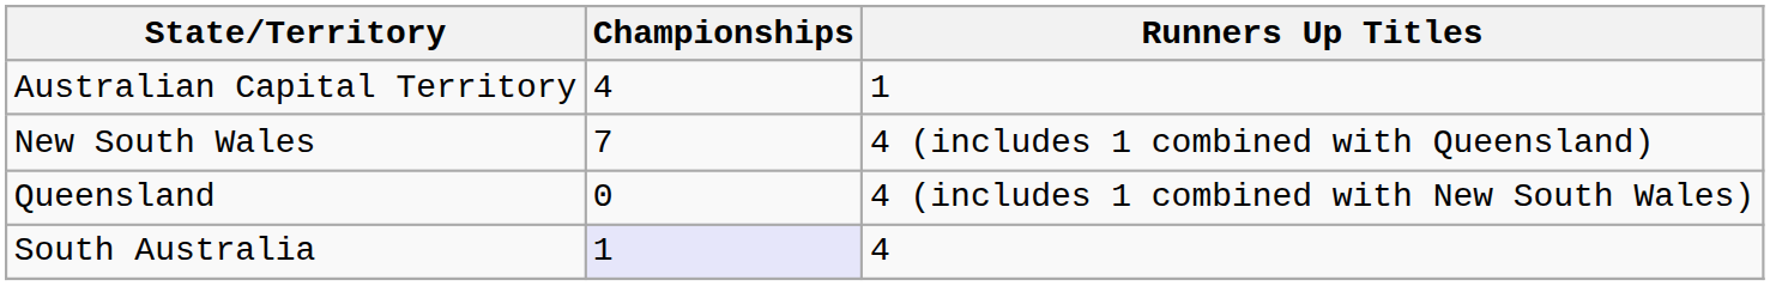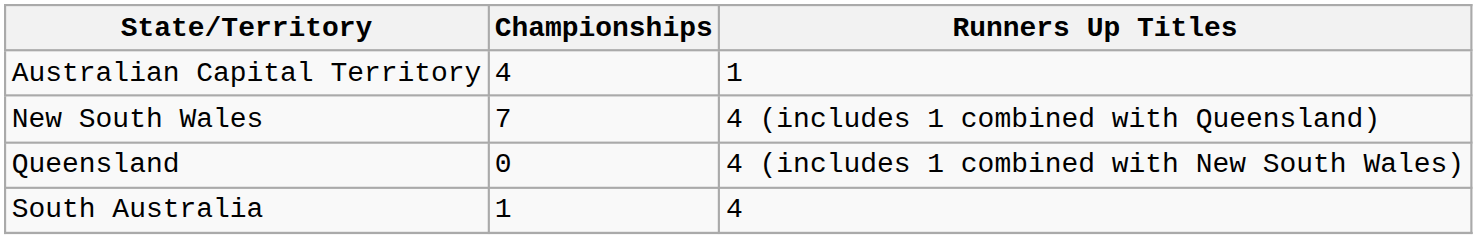South Australia | Championships: lavender background -> no background
